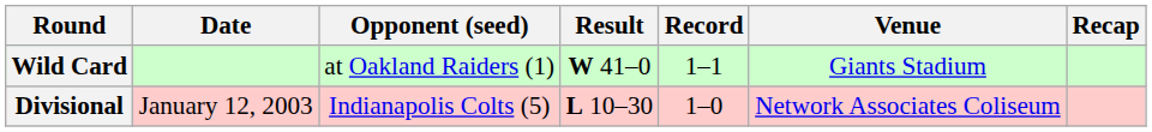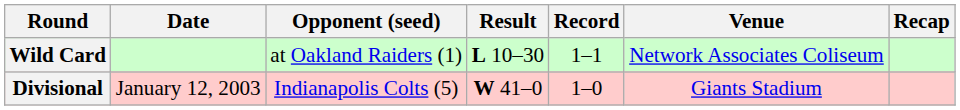Wild Card | Result: W 41–0 -> L 10–30
Wild Card | Venue: Giants Stadium -> Network Associates Coliseum
Divisional | Result: L 10–30 -> W 41–0
Divisional | Venue: Network Associates Coliseum -> Giants Stadium
